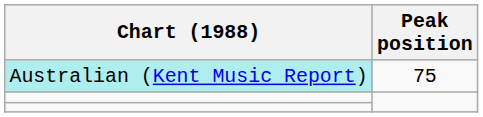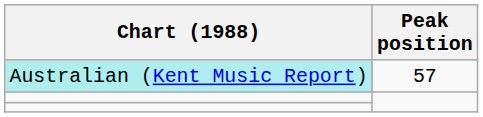row 2 | Peak position: 75 -> 57
